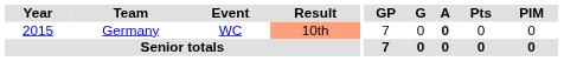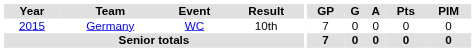Germany | Result: lightsalmon background -> no background
Germany | A: bold -> normal
